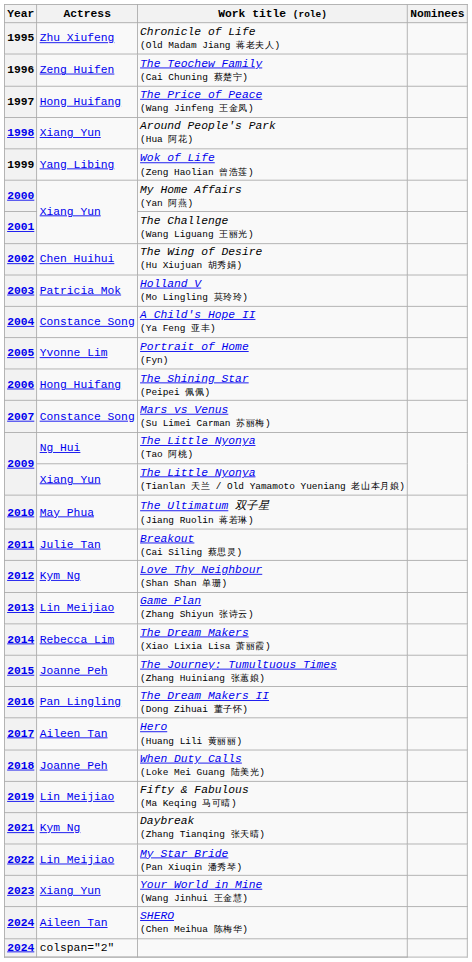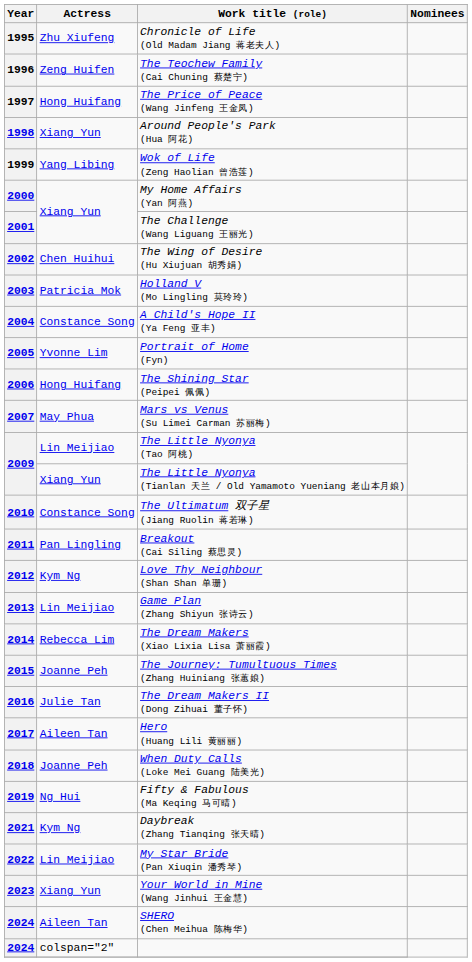Mars vs Venus (Su Limei Carman 苏丽梅) | Actress: Constance Song -> May Phua
The Little Nyonya (Tao 阿桃) | Actress: Ng Hui -> Lin Meijiao
The Ultimatum 双子星 (Jiang Ruolin 蒋若琳) | Actress: May Phua -> Constance Song
Breakout (Cai Siling 蔡思灵) | Actress: Julie Tan -> Pan Lingling
The Dream Makers II (Dong Zihuai 董子怀) | Actress: Pan Lingling -> Julie Tan
Fifty & Fabulous (Ma Keqing 马可晴) | Actress: Lin Meijiao -> Ng Hui
